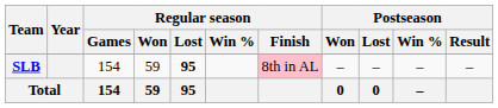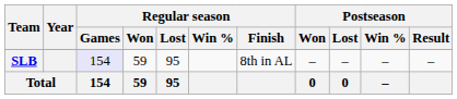SLB | Regular season / Games: no background -> lavender background
SLB | Regular season / Lost: bold -> normal
SLB | Regular season / Finish: pink background -> no background
